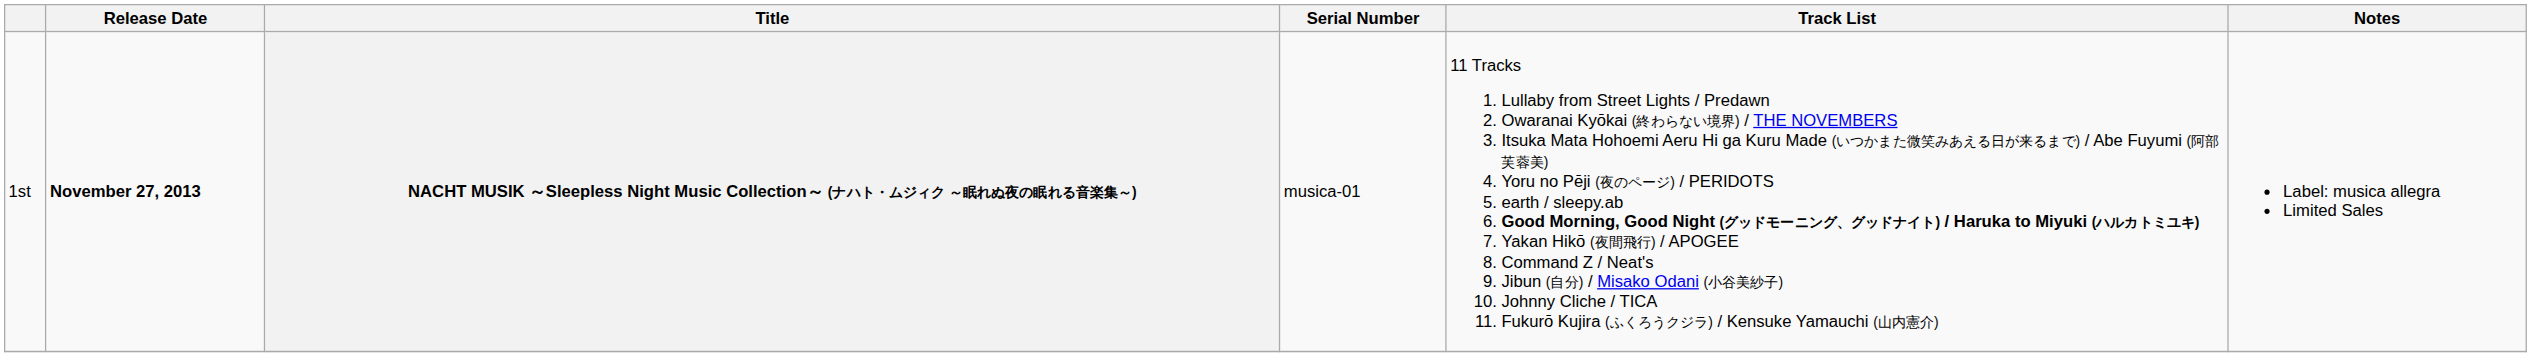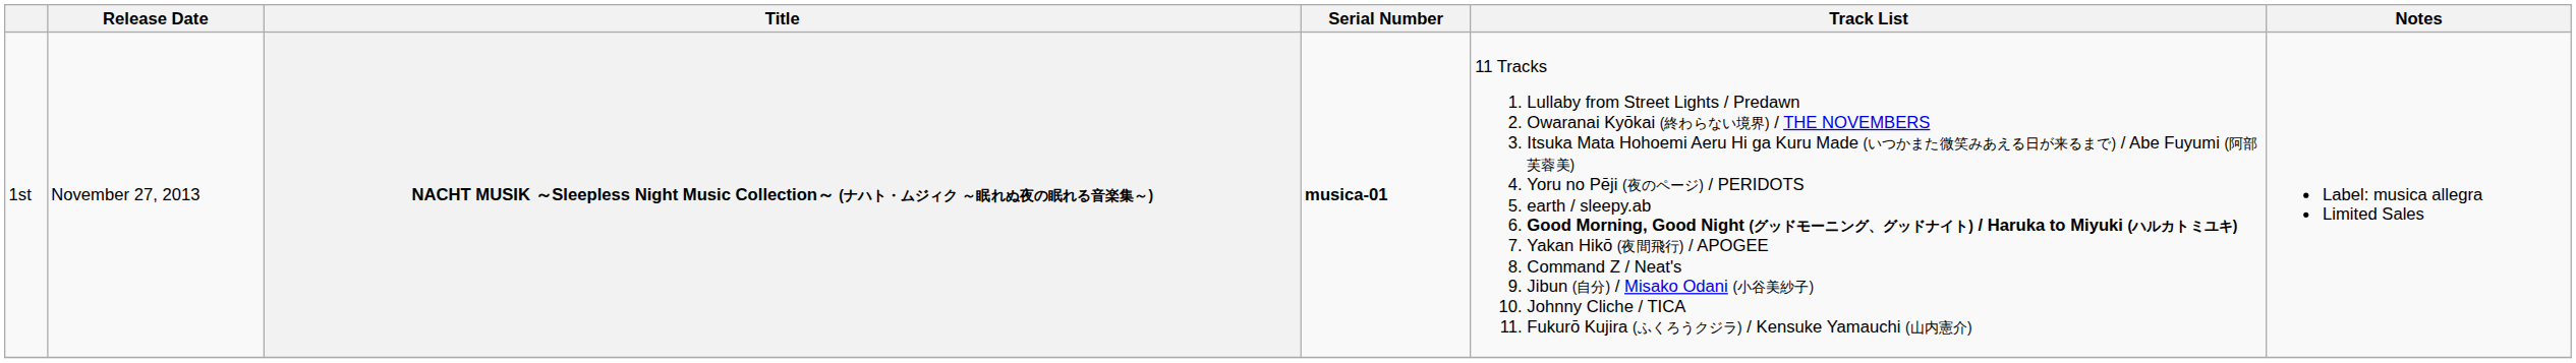1st | Release Date: bold -> normal
1st | Serial Number: normal -> bold
